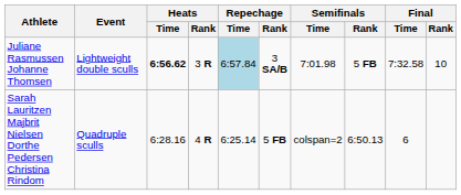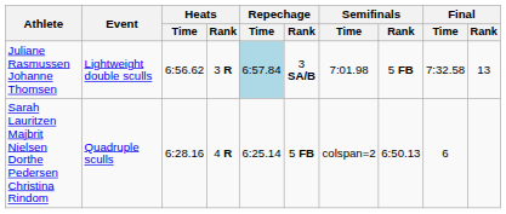Juliane Rasmussen Johanne Thomsen | Heats / Time: bold -> normal
Juliane Rasmussen Johanne Thomsen | Final / Rank: 10 -> 13
